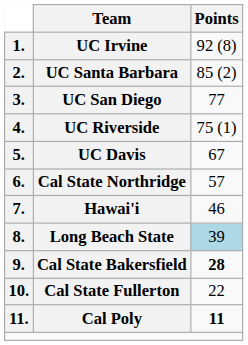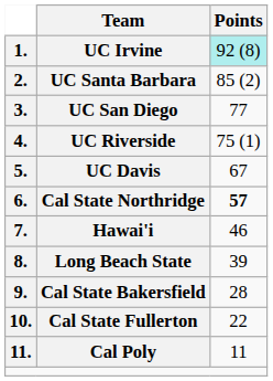UC Irvine | Points: no background -> paleturquoise background
Cal State Northridge | Points: normal -> bold
Long Beach State | Points: lightblue background -> no background
Cal State Bakersfield | Points: bold -> normal
Cal Poly | Points: bold -> normal
